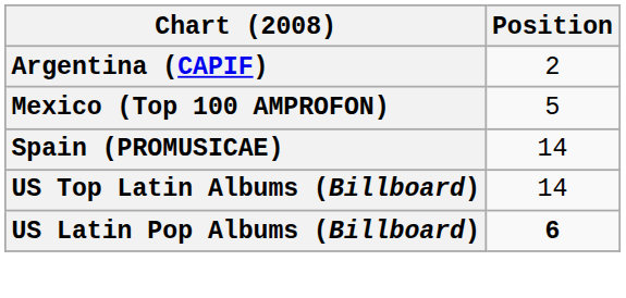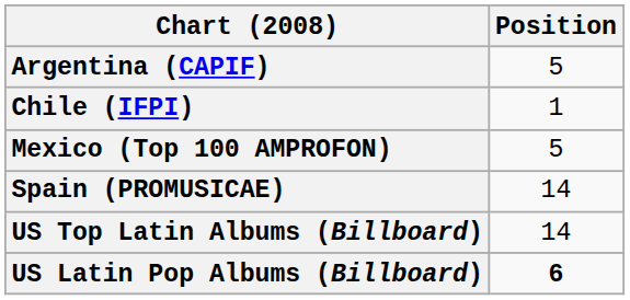Argentina (CAPIF) | Position: 2 -> 5
+ row: Chile (IFPI) | 1
